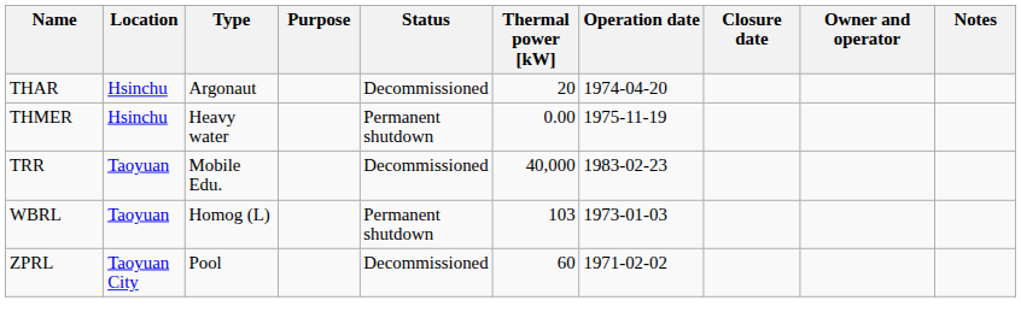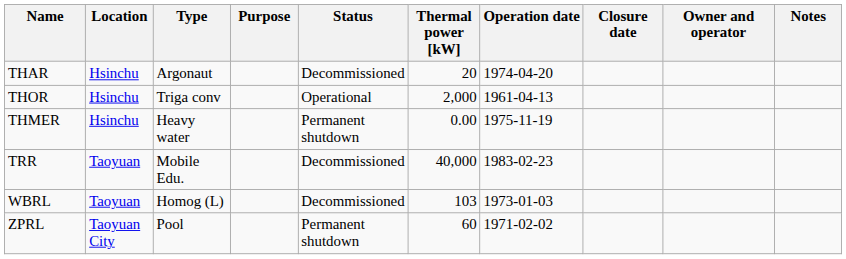+ row: THOR | Hsinchu | Triga conv | Operational | 2,000 | 1961-04-13
WBRL | Status: Permanent shutdown -> Decommissioned
ZPRL | Status: Decommissioned -> Permanent shutdown
